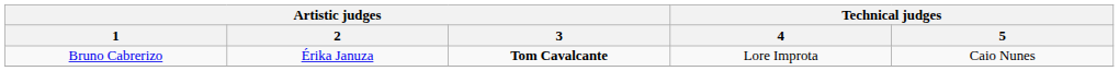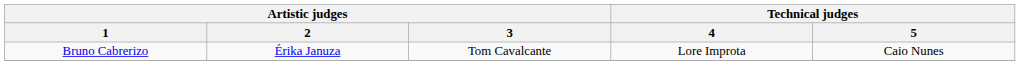Bruno Cabrerizo | Artistic judges / 3: bold -> normal
